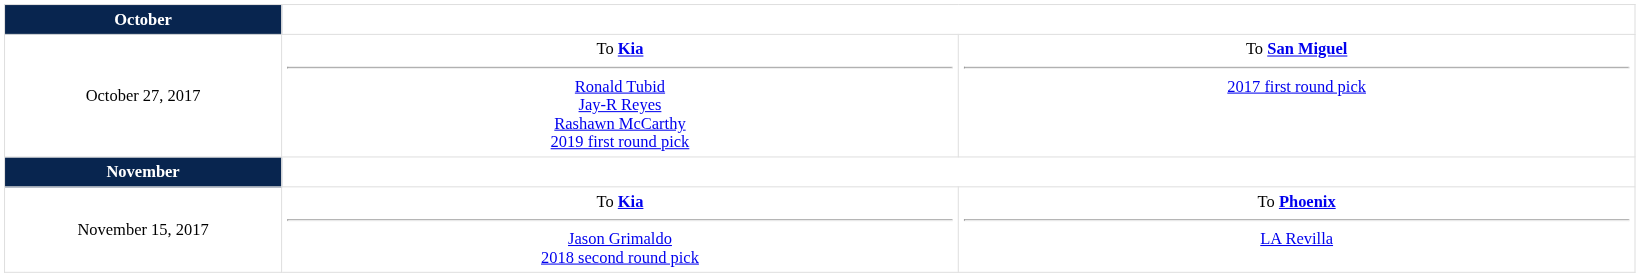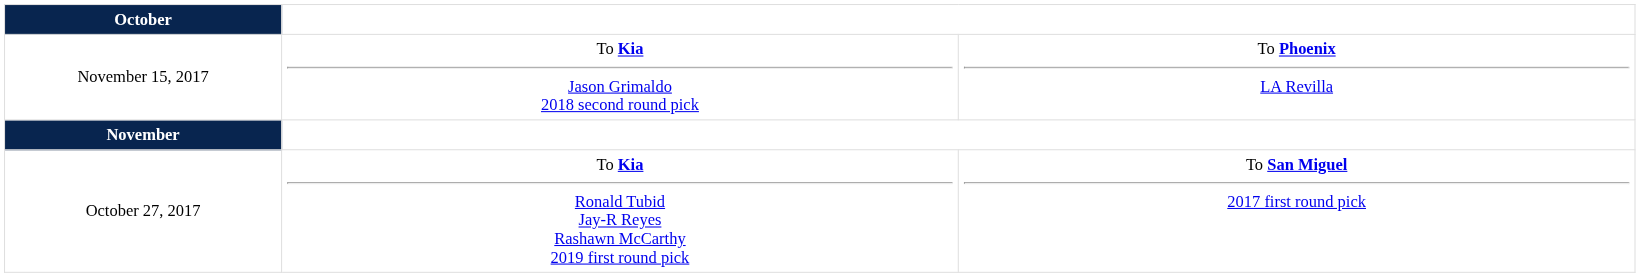rows swapped: October 27, 2017 <-> November 15, 2017
